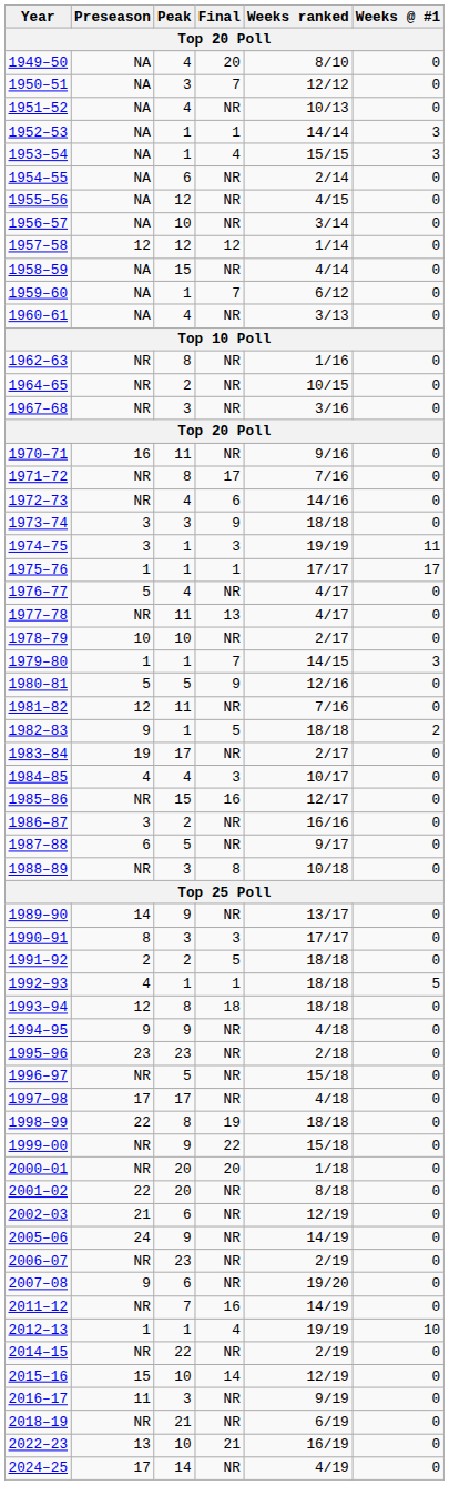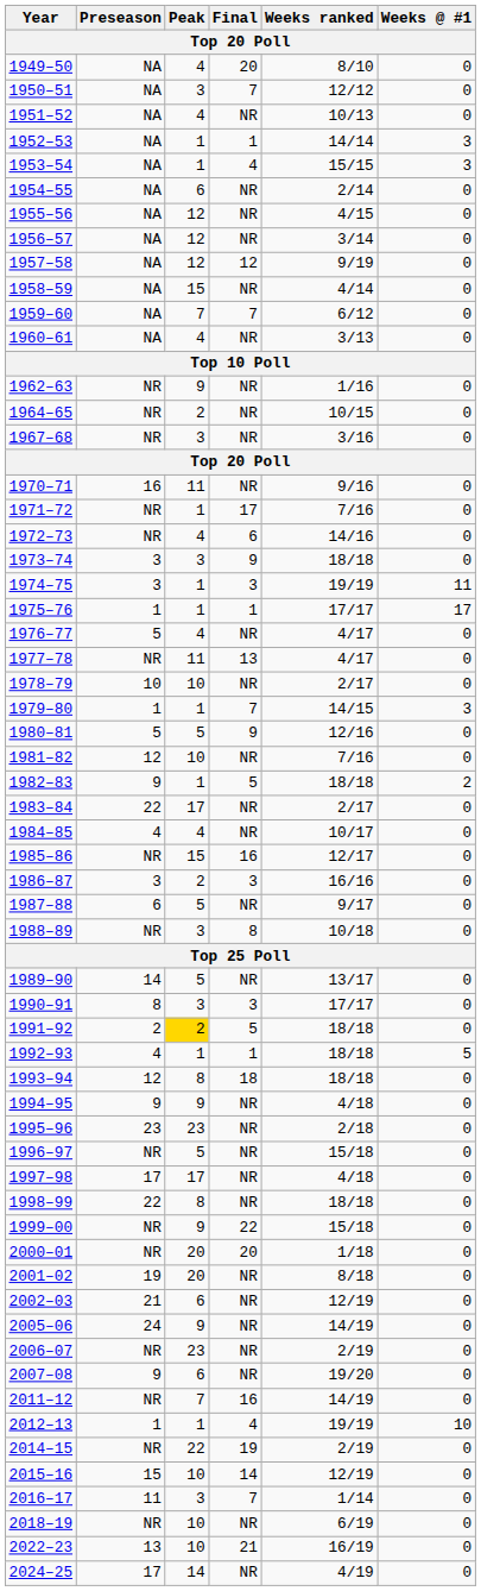1956–57 | Peak: 10 -> 12
1957–58 | Preseason: 12 -> NA
1957–58 | Weeks ranked: 1/14 -> 9/19
1959–60 | Peak: 1 -> 7
1962–63 | Peak: 8 -> 9
1971–72 | Peak: 8 -> 1
1981–82 | Peak: 11 -> 10
1983–84 | Preseason: 19 -> 22
1984–85 | Final: 3 -> NR
1986–87 | Final: NR -> 3
1989–90 | Peak: 9 -> 5
1991–92 | Peak: no background -> gold background
1998–99 | Final: 19 -> NR
2001–02 | Preseason: 22 -> 19
2014–15 | Final: NR -> 19
2016–17 | Final: NR -> 7
2016–17 | Weeks ranked: 9/19 -> 1/14
2018–19 | Peak: 21 -> 10
